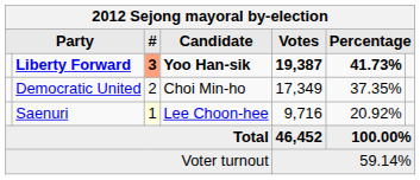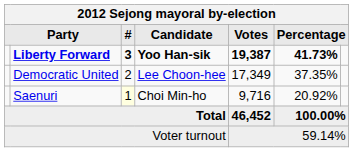Liberty Forward | #: lightsalmon background -> no background
Democratic United | Candidate: Choi Min-ho -> Lee Choon-hee
Saenuri | Candidate: Lee Choon-hee -> Choi Min-ho
